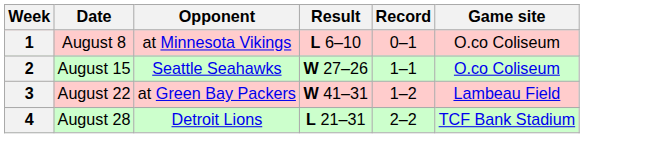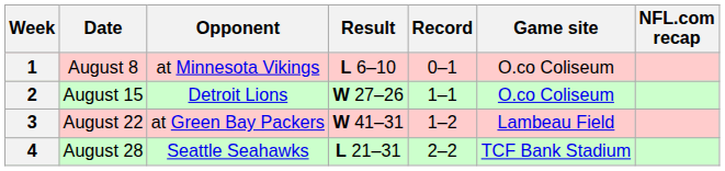+ column: NFL.com recap
2 | Opponent: Seattle Seahawks -> Detroit Lions
4 | Opponent: Detroit Lions -> Seattle Seahawks
